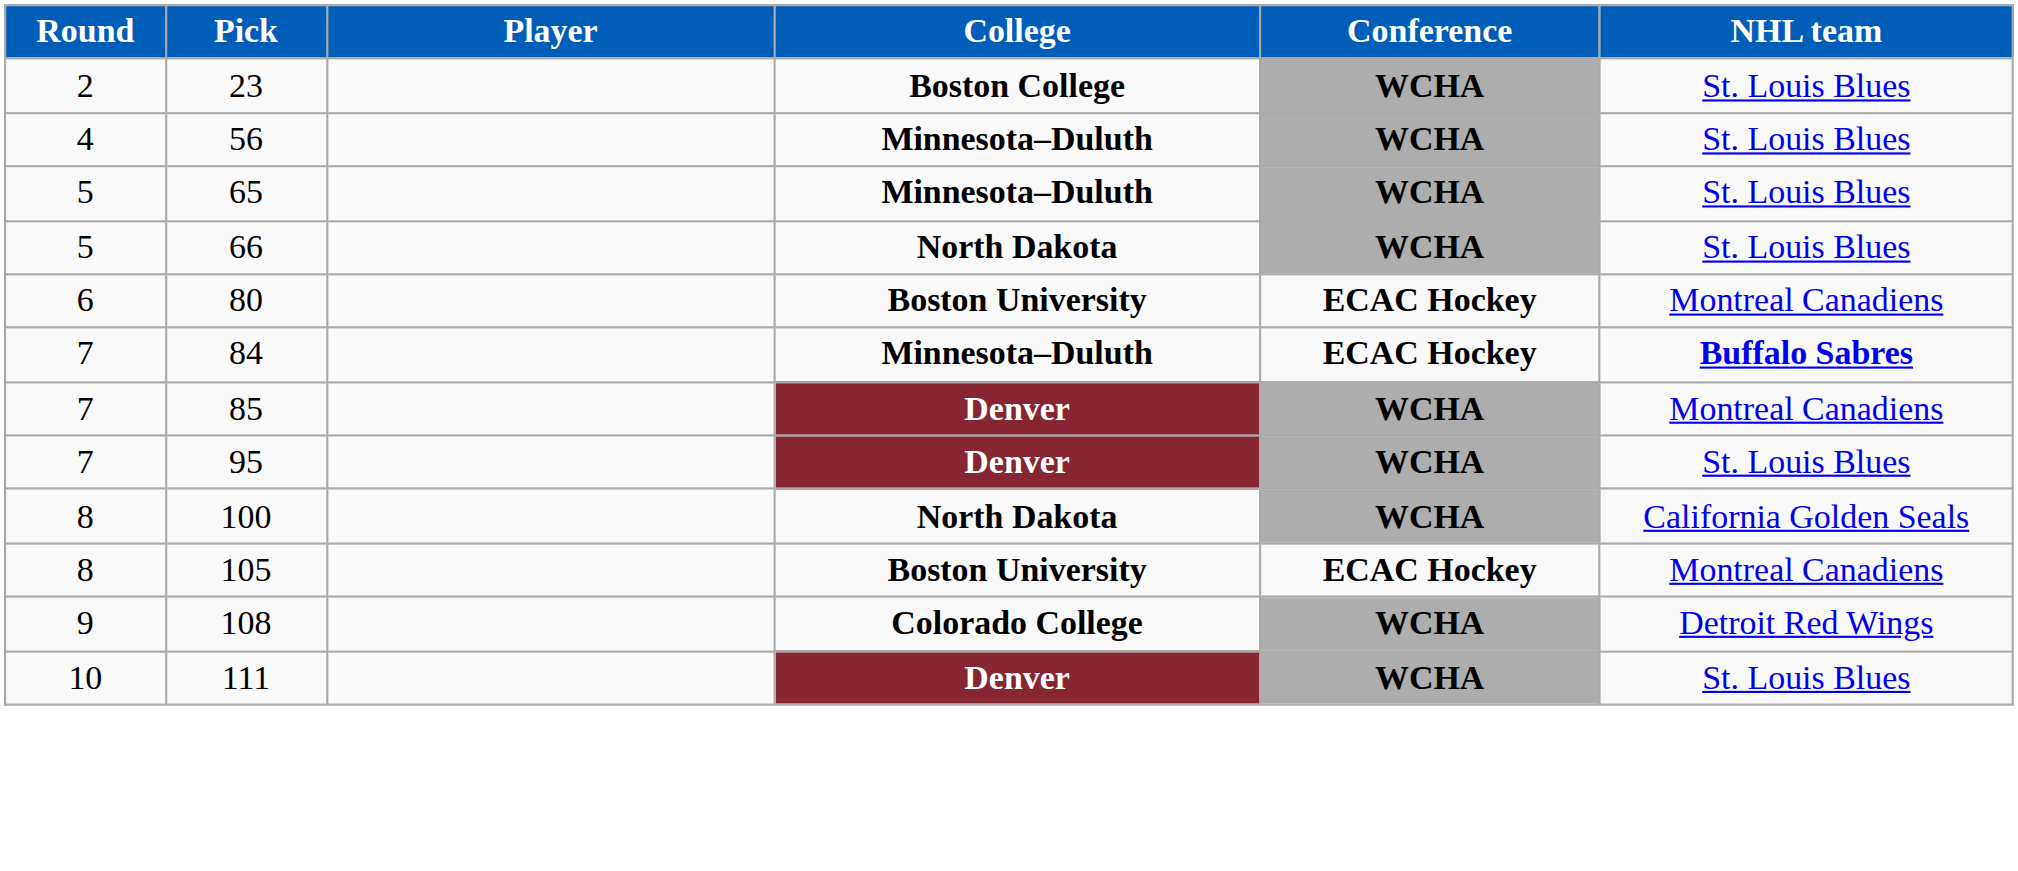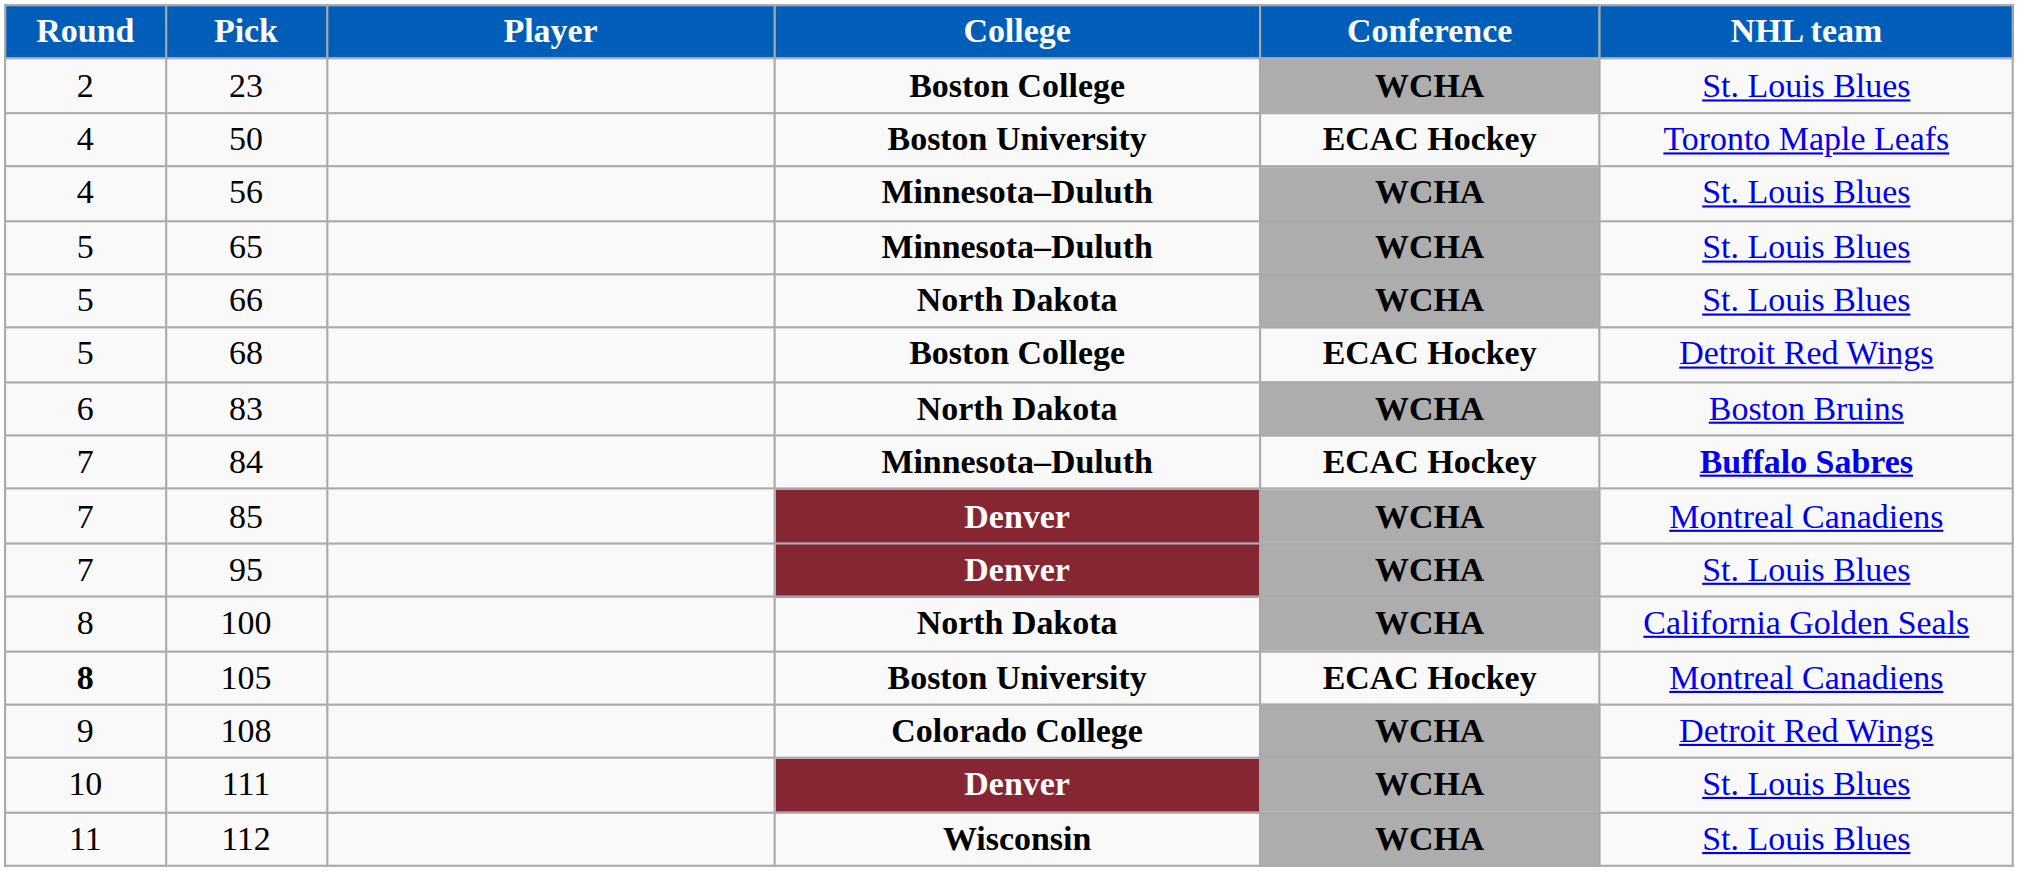+ row: 4 | 50 | Boston University | ECAC Hockey | Toronto Maple Leafs
+ row: 5 | 68 | Boston College | ECAC Hockey | Detroit Red Wings
- row: 6 | 80 | Boston University | ECAC Hockey | Montreal Canadiens
+ row: 6 | 83 | North Dakota | WCHA | Boston Bruins
105 | Round: normal -> bold
+ row: 11 | 112 | Wisconsin | WCHA | St. Louis Blues
